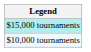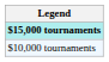row 2 | column 1: normal -> bold
